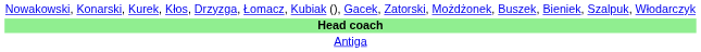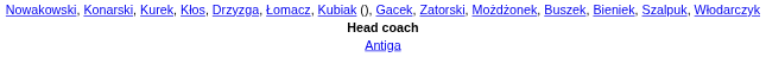row 2 | column 1: lightgreen background -> no background
